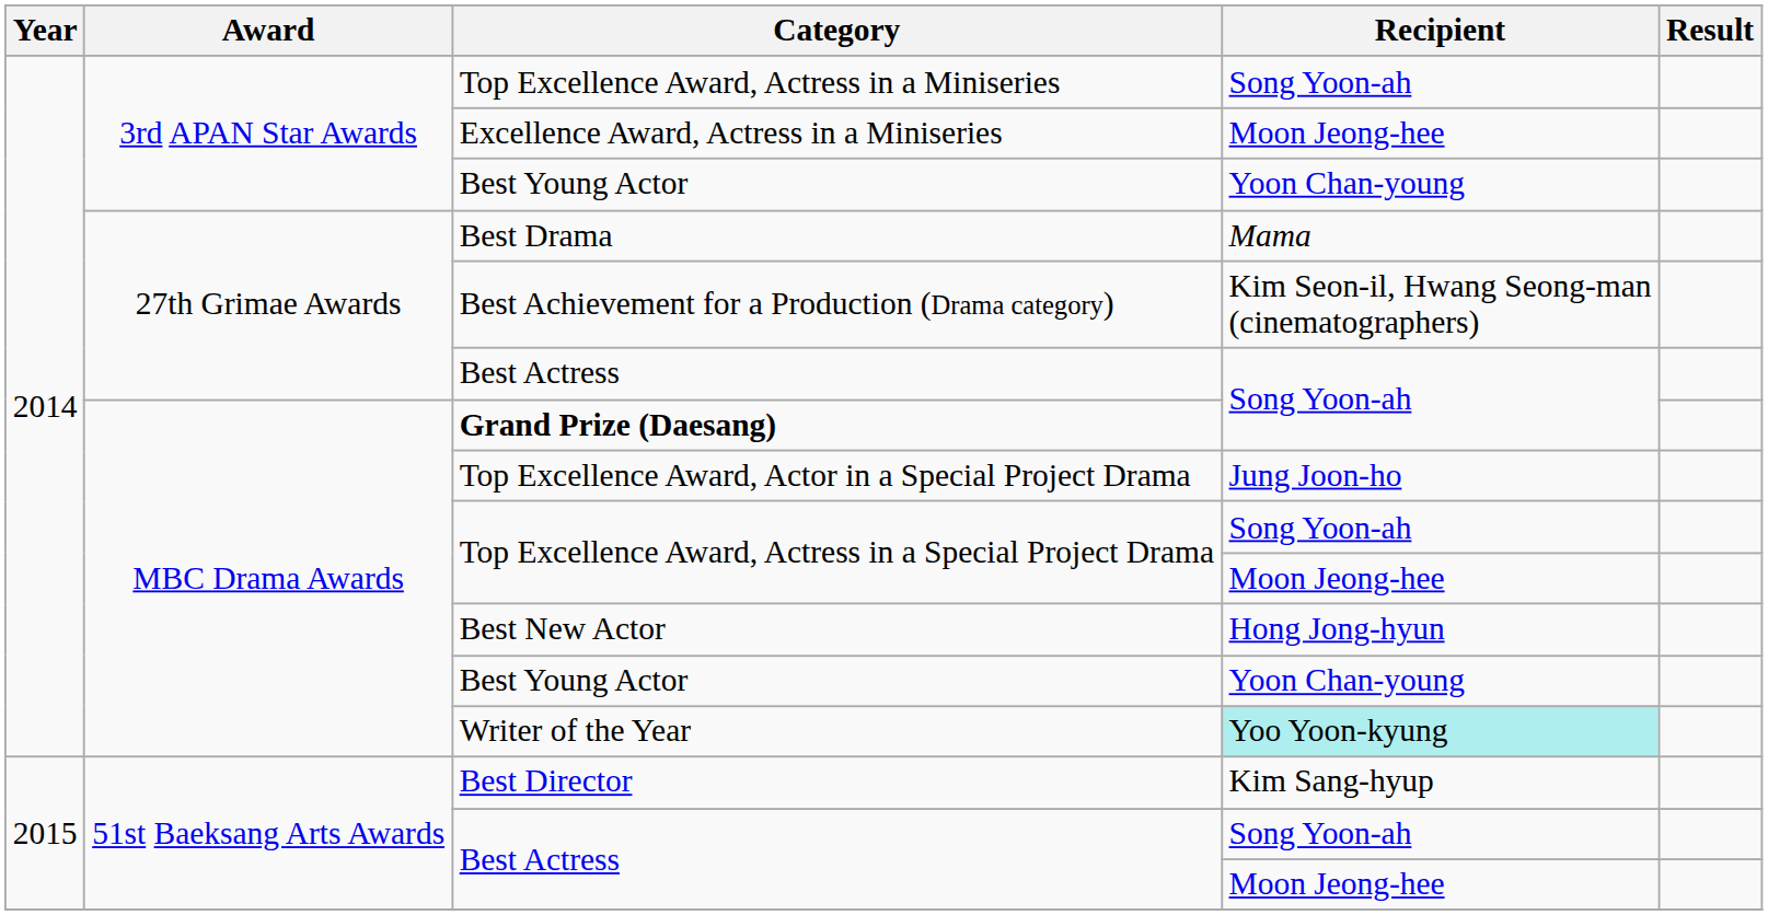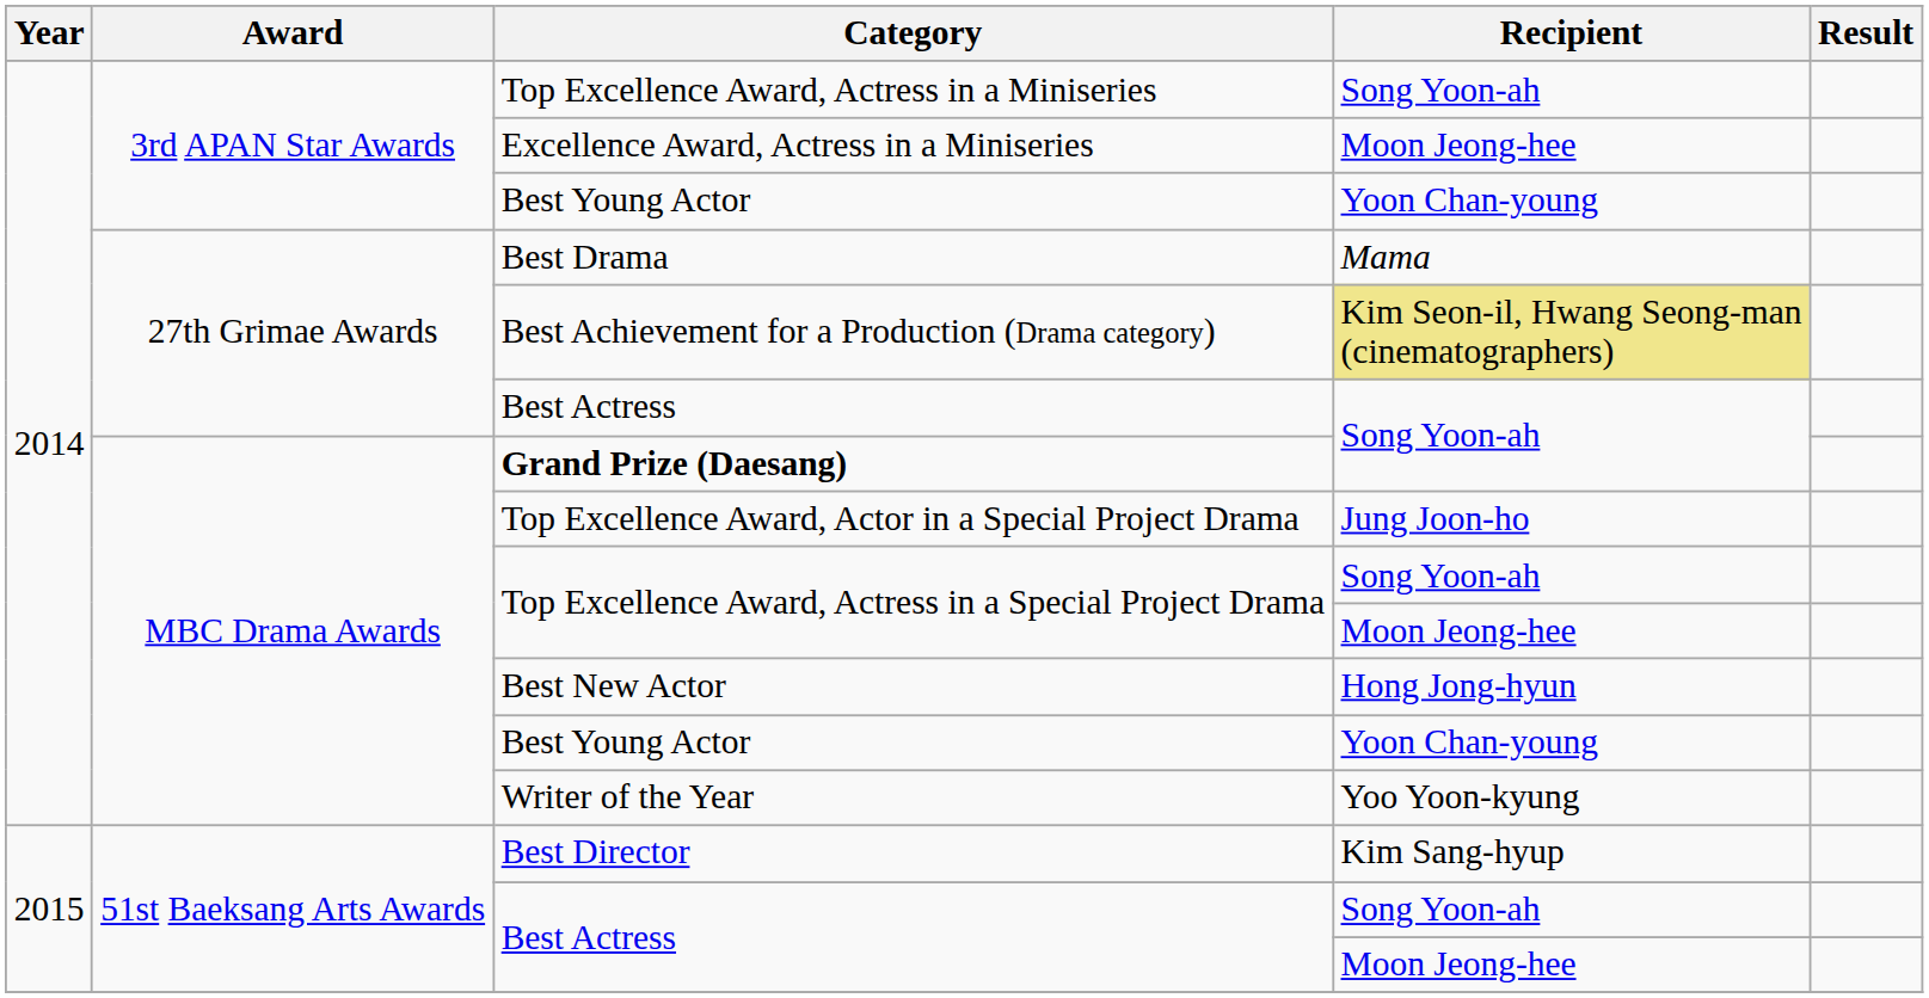Best Achievement for a Production (Drama category) | Recipient: no background -> khaki background
Writer of the Year | Recipient: paleturquoise background -> no background
